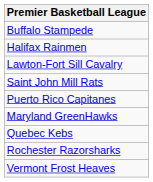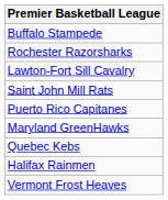row 3 | column 1: Halifax Rainmen -> Rochester Razorsharks
row 9 | column 1: Rochester Razorsharks -> Halifax Rainmen
